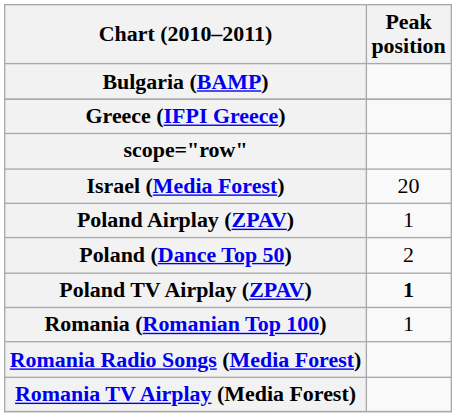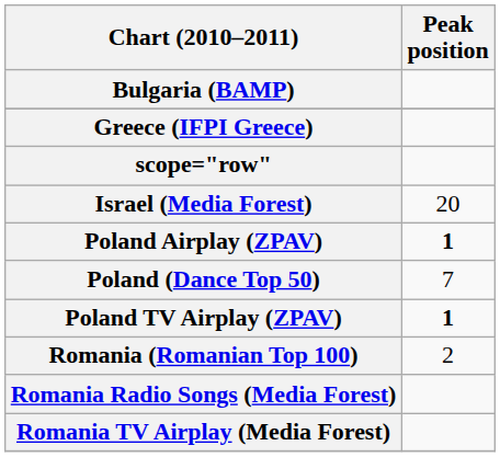Poland Airplay (ZPAV) | Peak position: normal -> bold
Poland (Dance Top 50) | Peak position: 2 -> 7
Romania (Romanian Top 100) | Peak position: 1 -> 2
